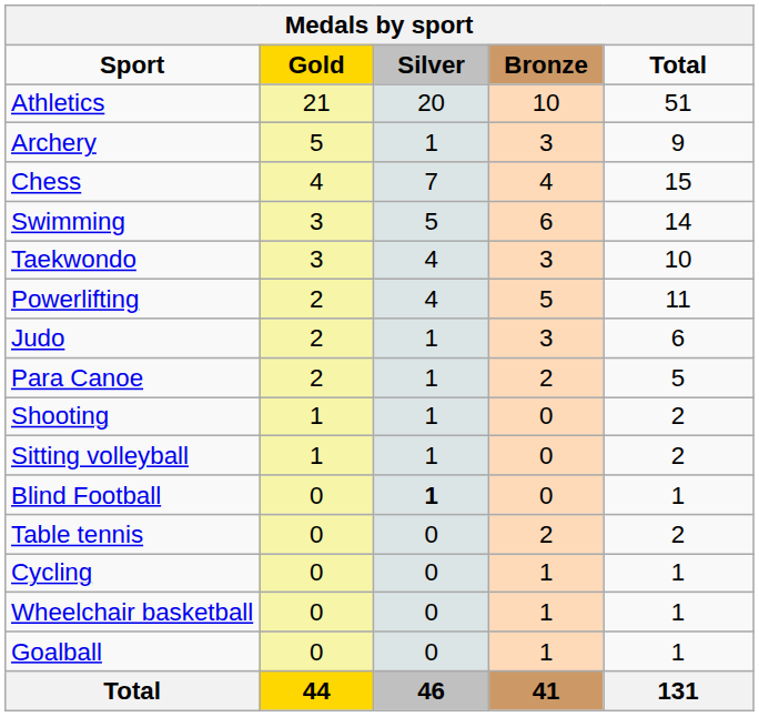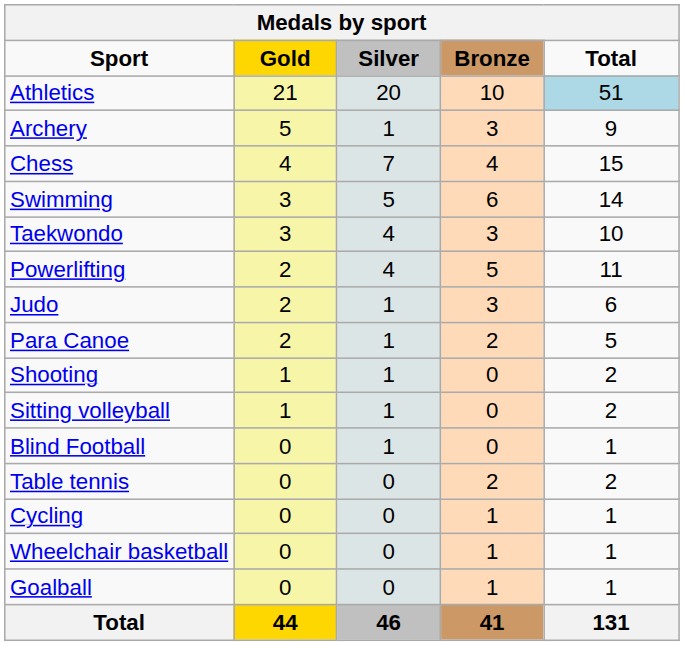Athletics | Total: no background -> lightblue background
Blind Football | Silver: bold -> normal
